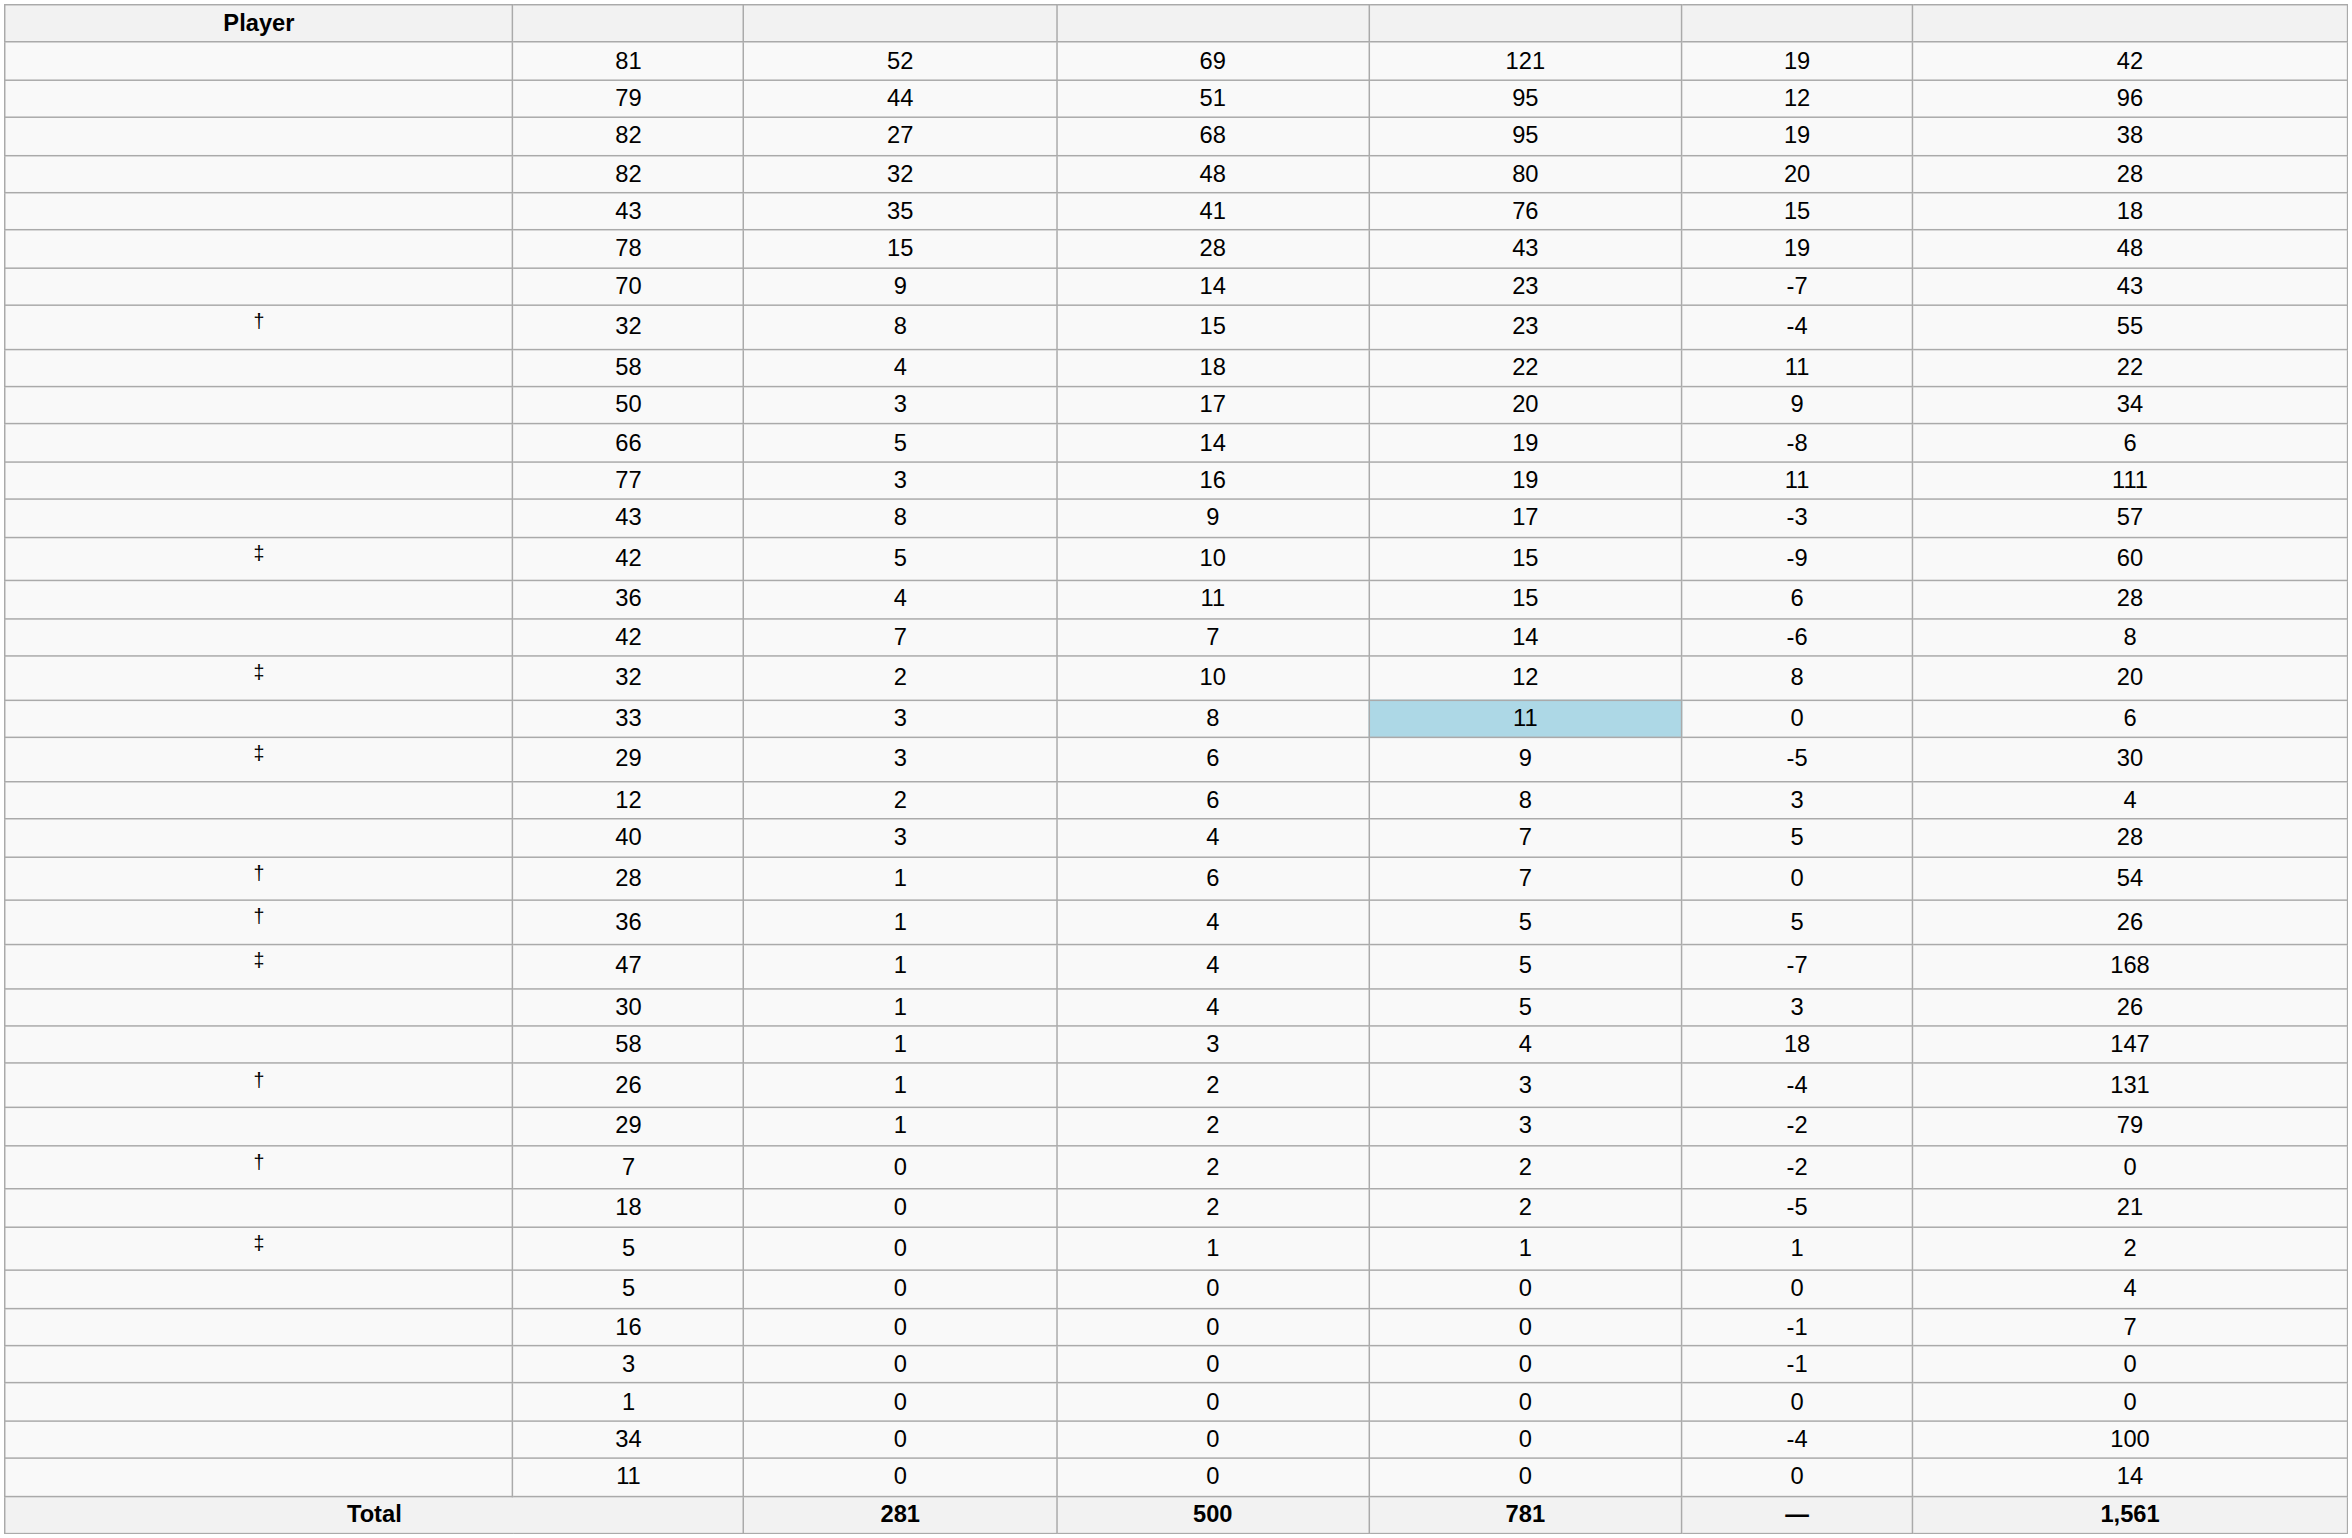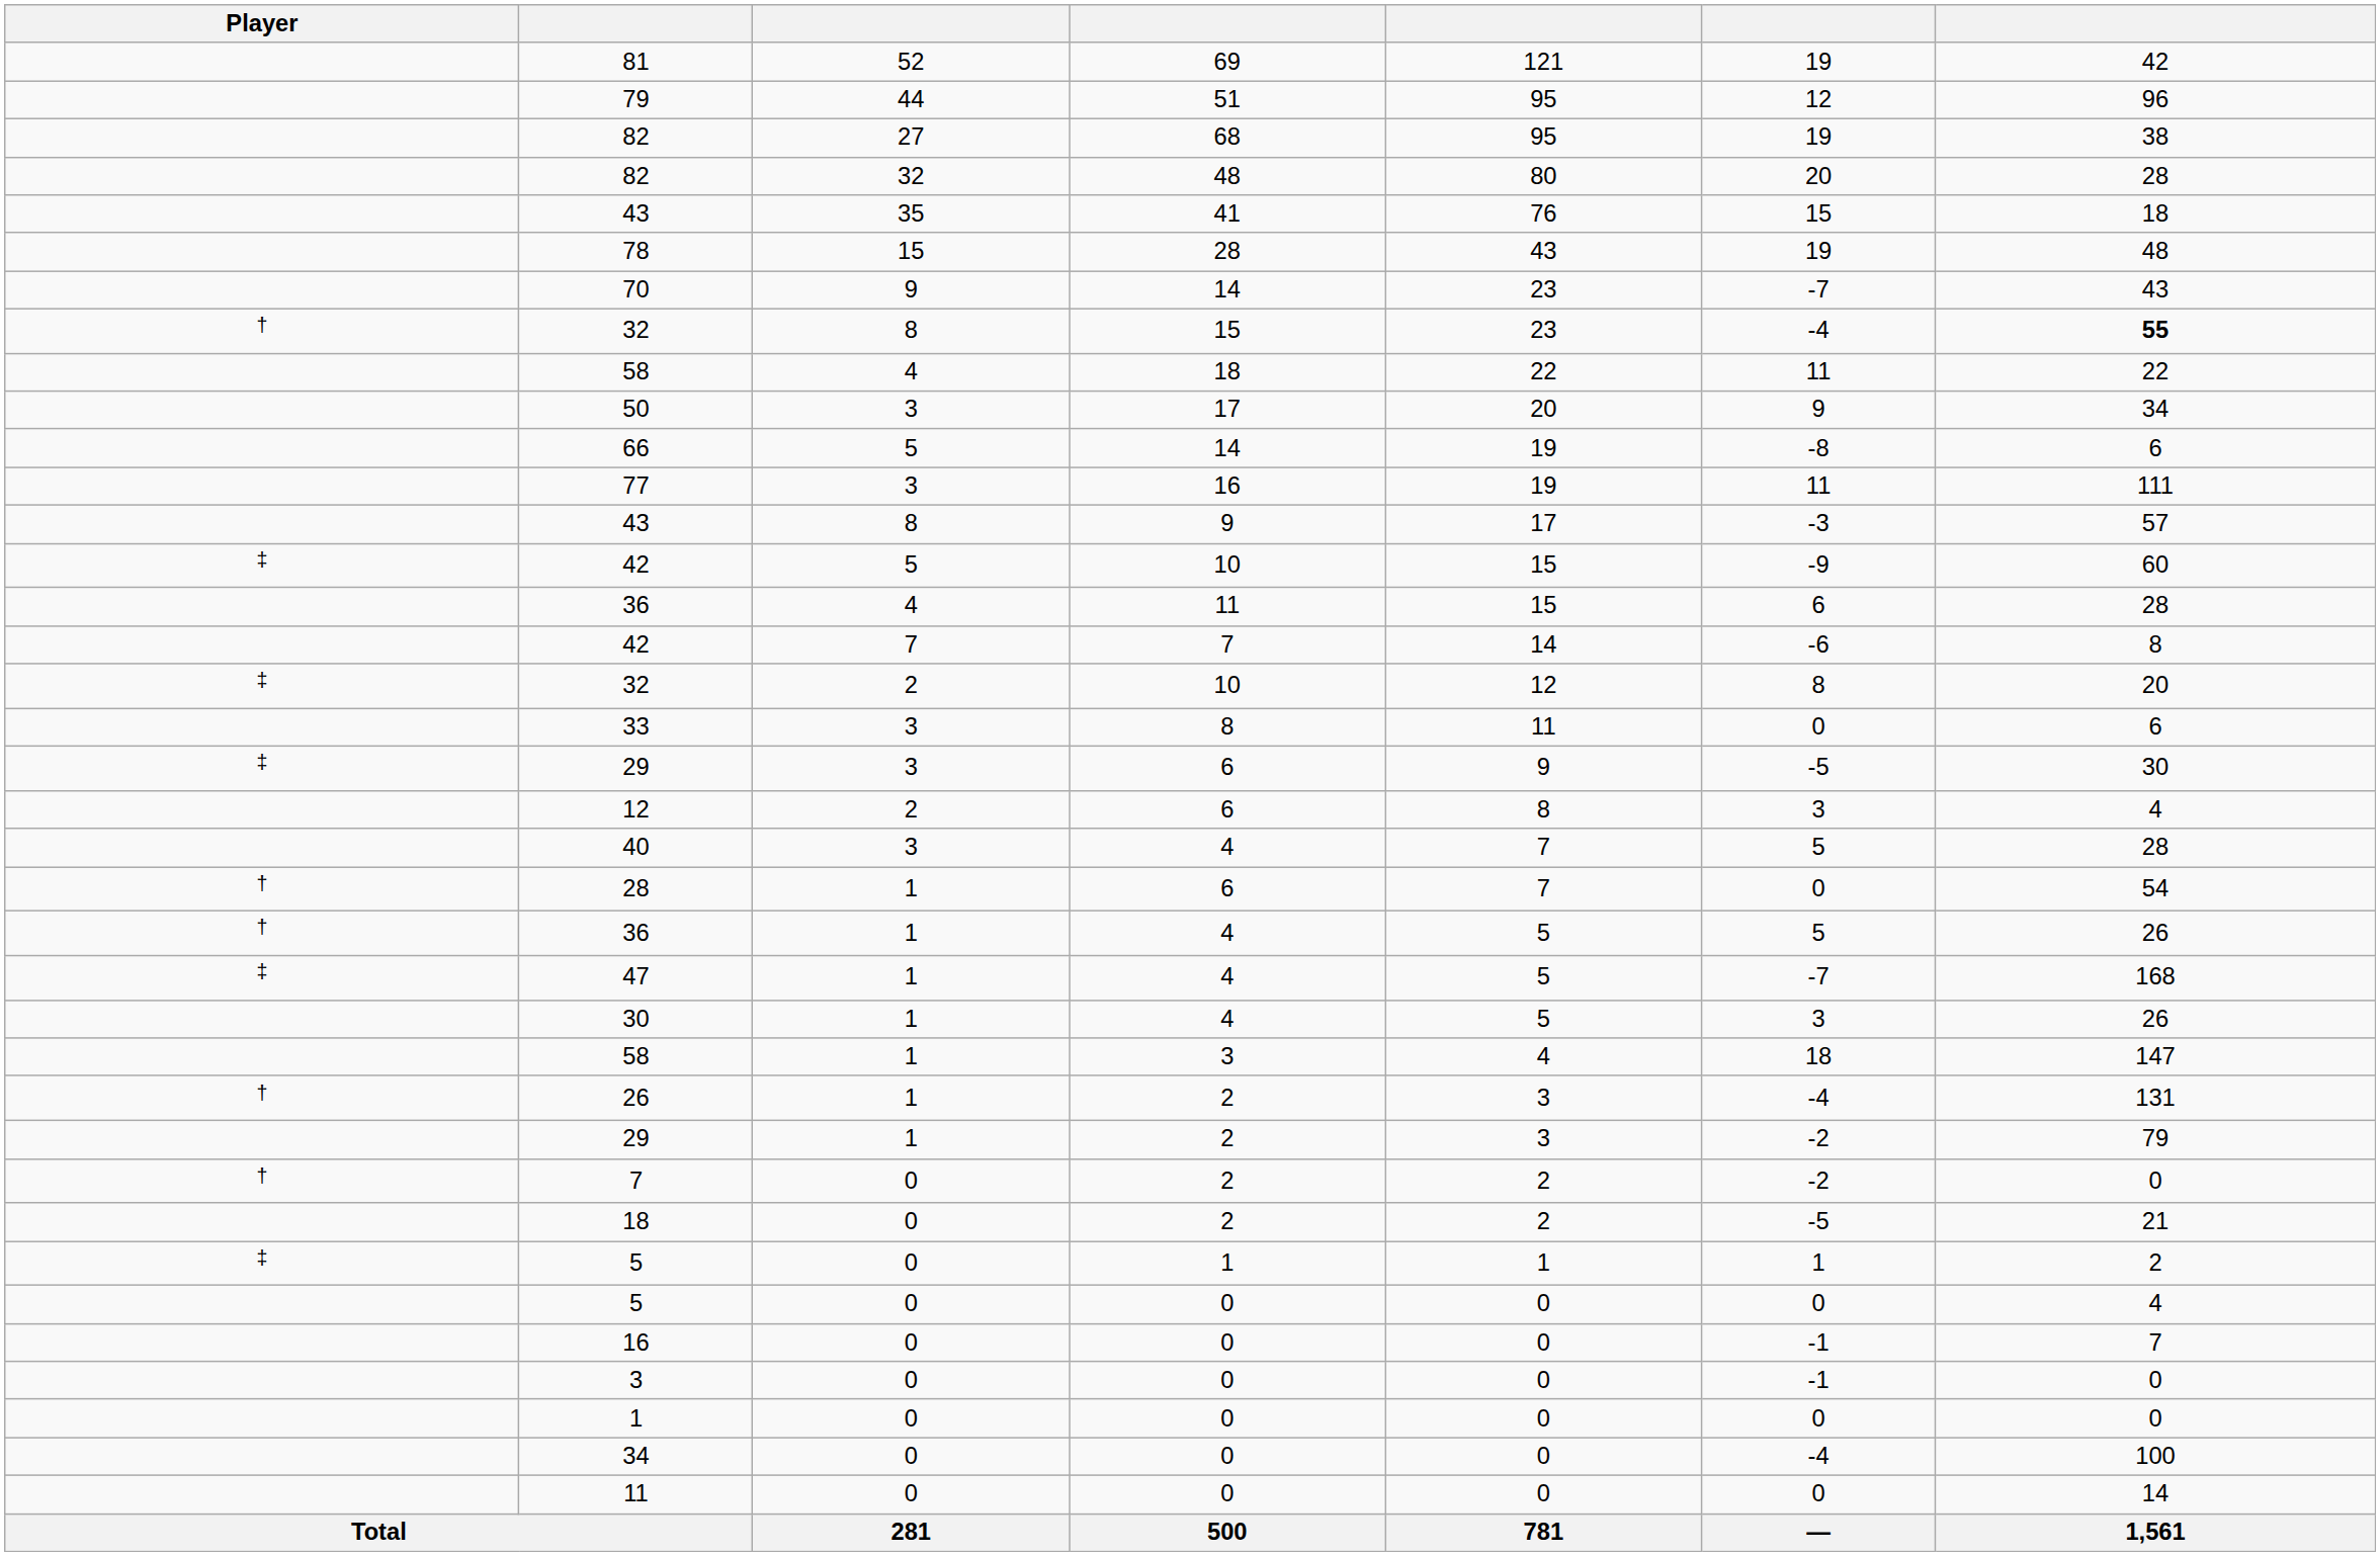32 / 15 | column 7: normal -> bold
33 | column 5: lightblue background -> no background
